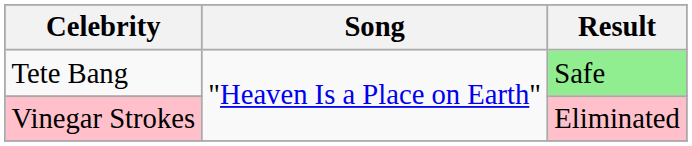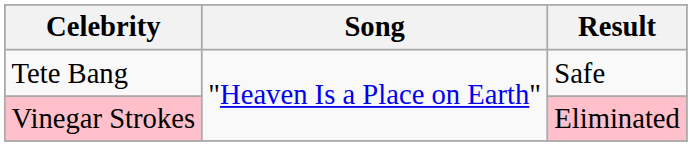Tete Bang | Result: lightgreen background -> no background
